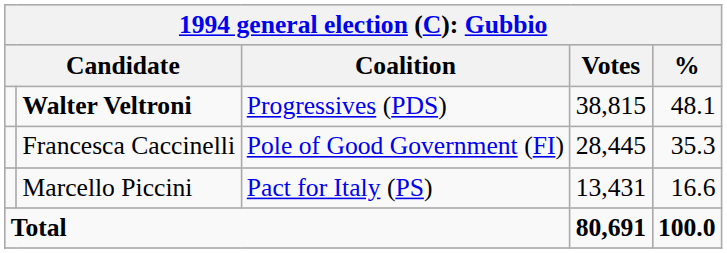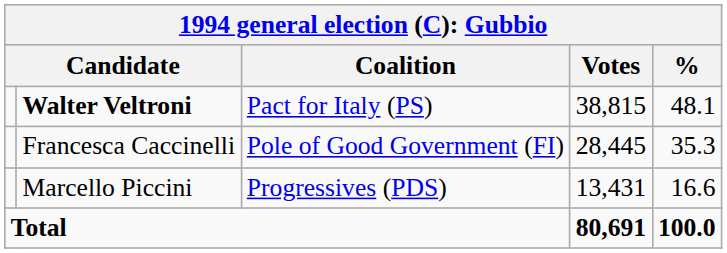Walter Veltroni | Coalition: Progressives (PDS) -> Pact for Italy (PS)
Marcello Piccini | Coalition: Pact for Italy (PS) -> Progressives (PDS)
